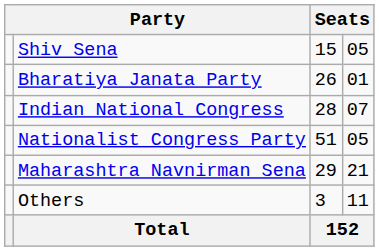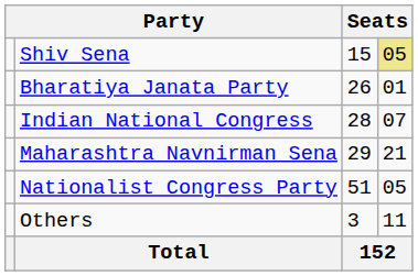Shiv Sena | column 4: no background -> khaki background
rows swapped: Nationalist Congress Party <-> Maharashtra Navnirman Sena
